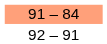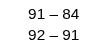91 – 84 | column 1: lightsalmon background -> no background
